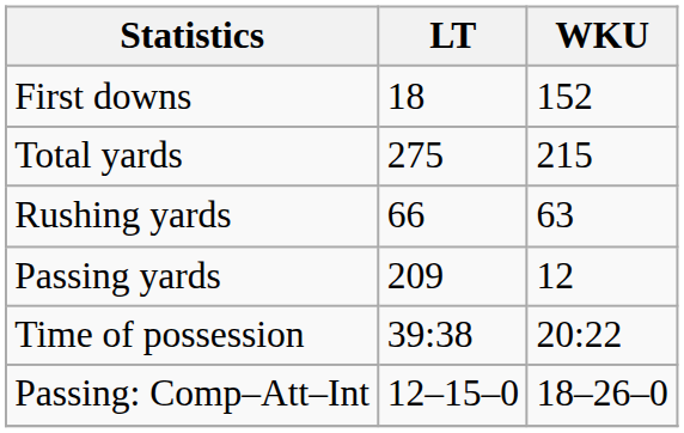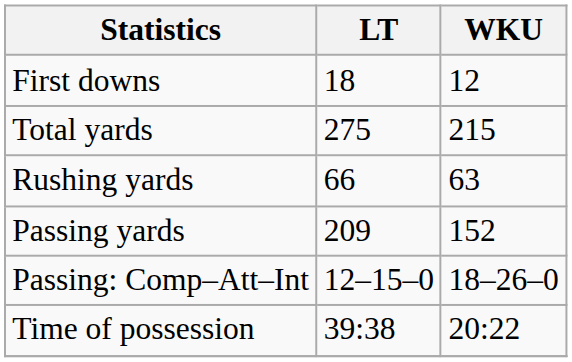First downs | WKU: 152 -> 12
Passing yards | WKU: 12 -> 152
rows swapped: Passing: Comp–Att–Int <-> Time of possession
